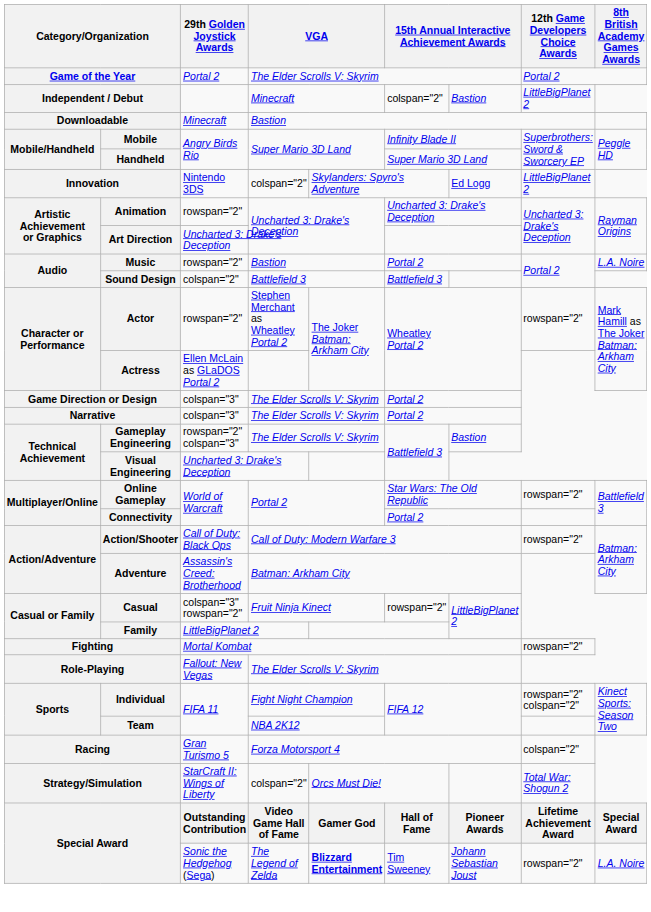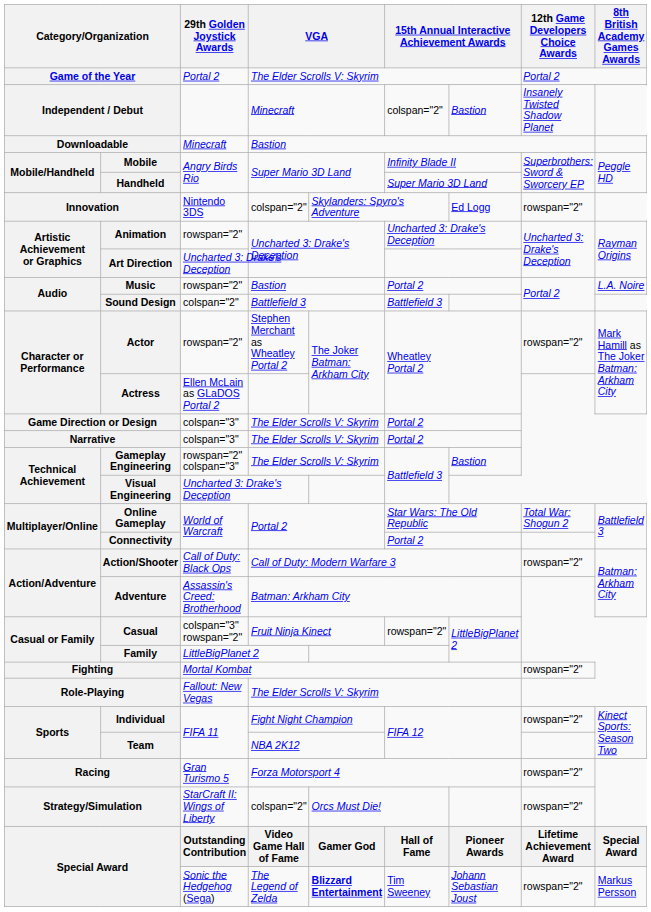Independent / Debut | 12th Game Developers Choice Awards: LittleBigPlanet 2 -> Insanely Twisted Shadow Planet
Innovation | 12th Game Developers Choice Awards: LittleBigPlanet 2 -> rowspan="2"
Online Gameplay | 12th Game Developers Choice Awards: rowspan="2" -> Total War: Shogun 2
Individual | 12th Game Developers Choice Awards: rowspan="2" colspan="2" -> rowspan="2"
Racing | 12th Game Developers Choice Awards: colspan="2" -> rowspan="2"
Strategy/Simulation | 12th Game Developers Choice Awards: Total War: Shogun 2 -> rowspan="2"
Special Award / Sonic the Hedgehog (Sega) | 8th British Academy Games Awards: L.A. Noire -> Markus Persson
